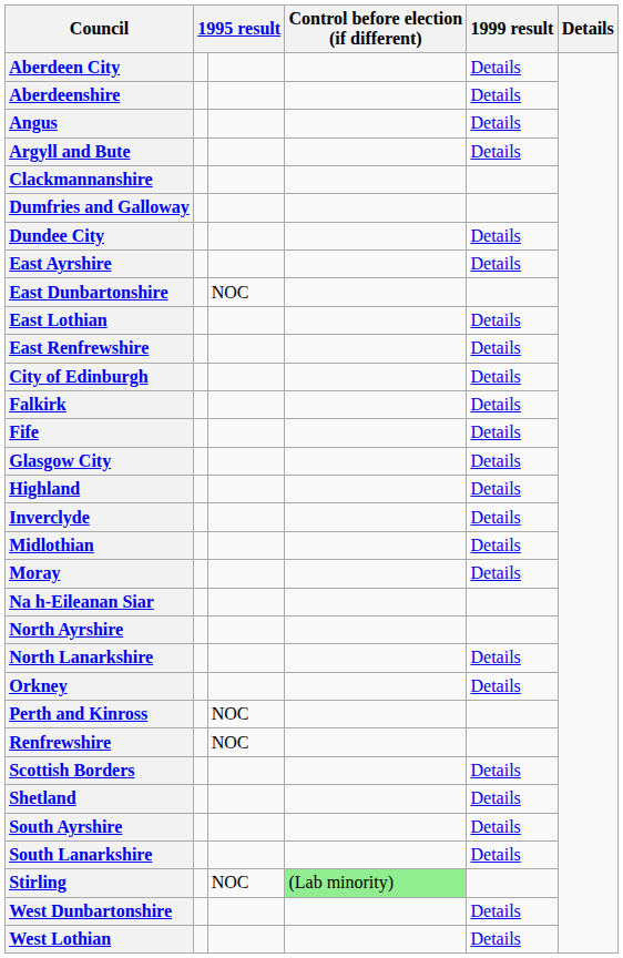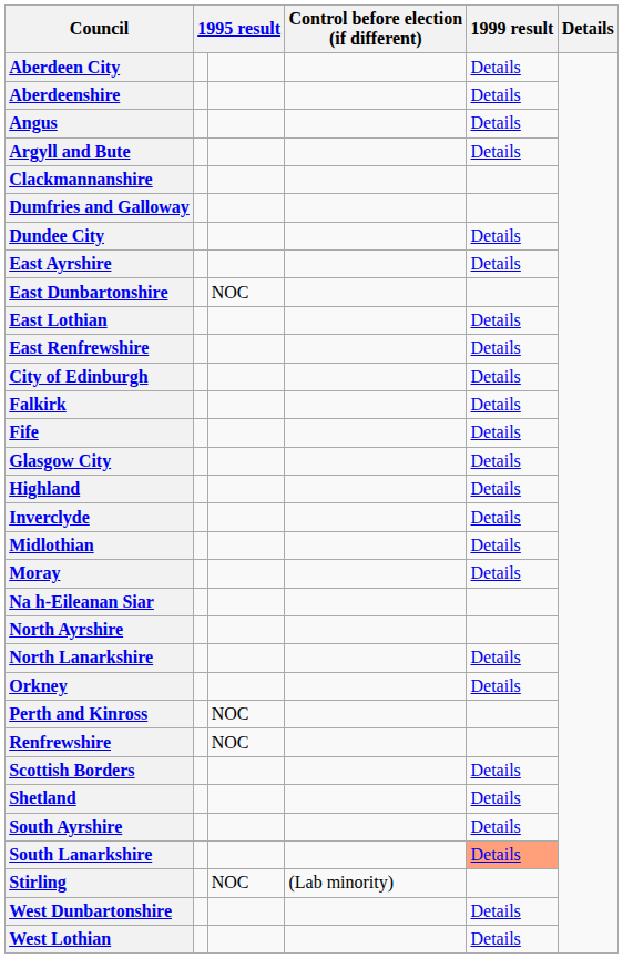South Lanarkshire | column 5: no background -> lightsalmon background
Stirling | Control before election (if different): lightgreen background -> no background
